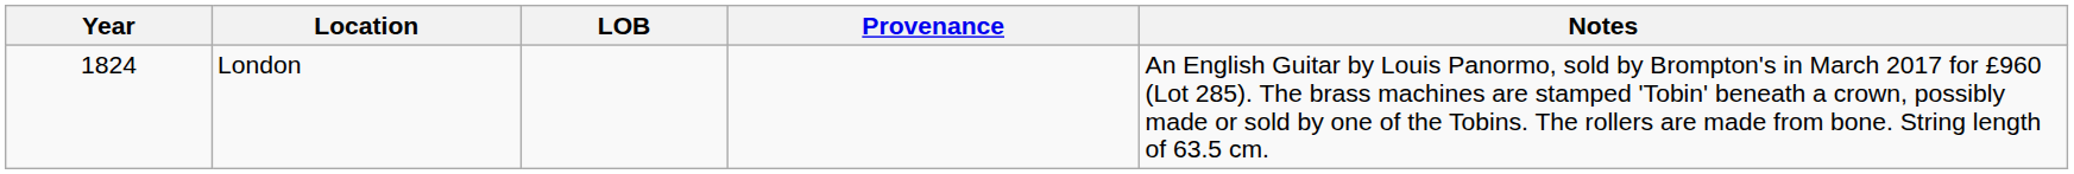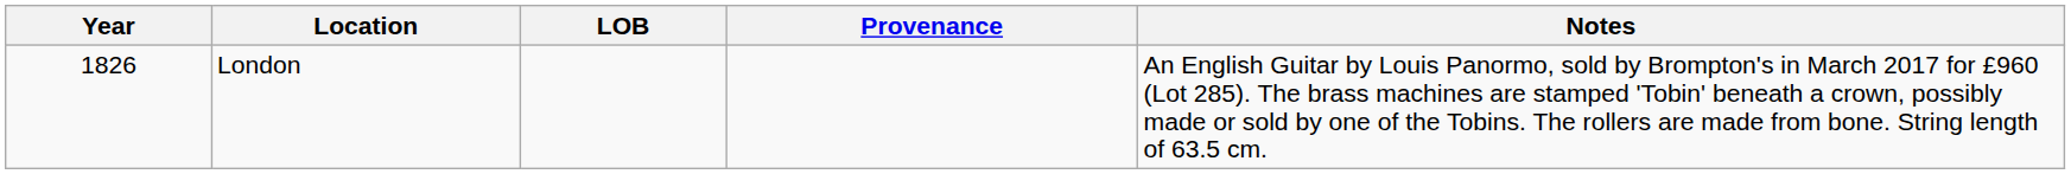London | Year: 1824 -> 1826
